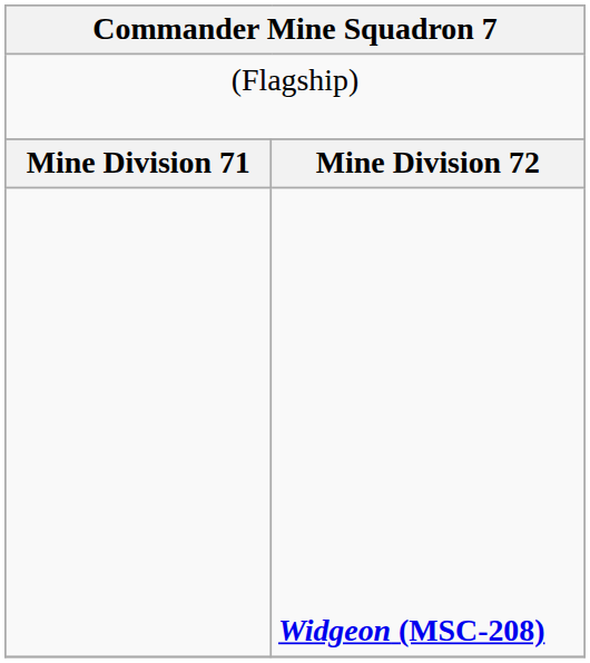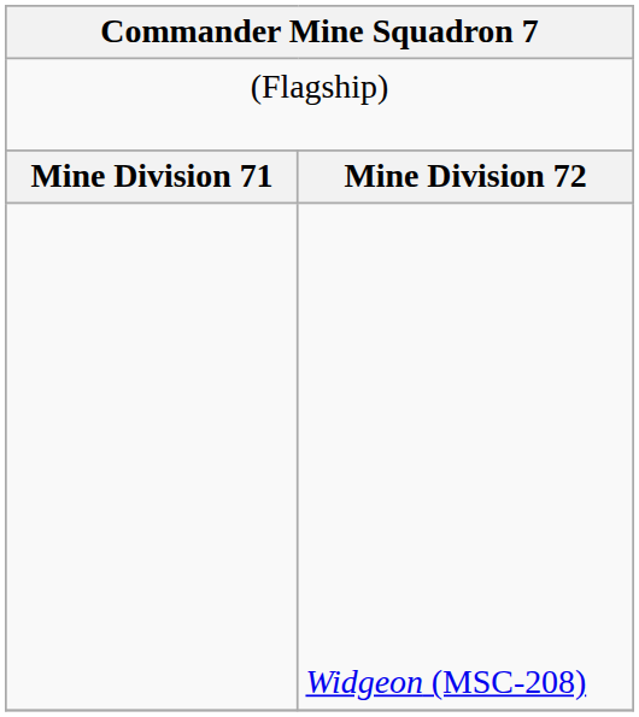row 4 | column 2: bold -> normal
